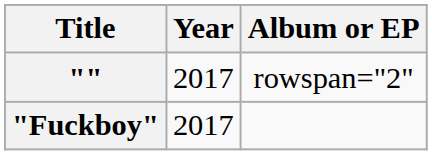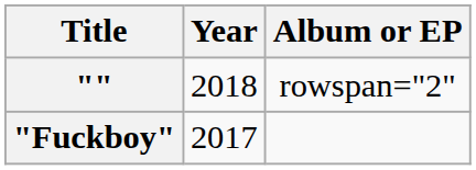"" | Year: 2017 -> 2018
